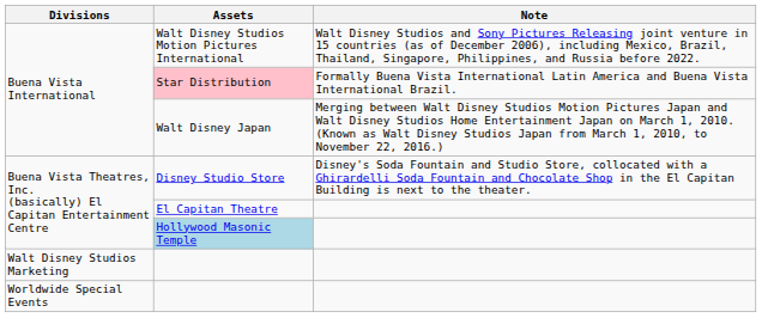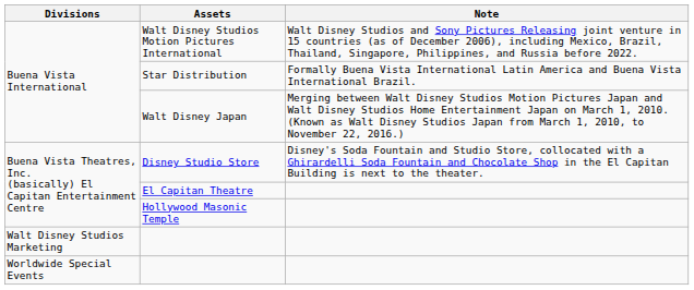Star Distribution | Assets: pink background -> no background
Hollywood Masonic Temple | Assets: lightblue background -> no background
